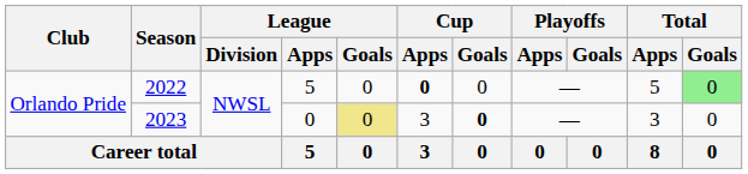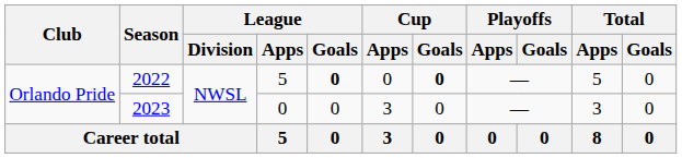2022 | League / Goals: normal -> bold
2022 | Cup / Apps: bold -> normal
2022 | Cup / Goals: normal -> bold
2022 | Total / Goals: lightgreen background -> no background
2023 | League / Goals: khaki background -> no background
2023 | Cup / Goals: bold -> normal
